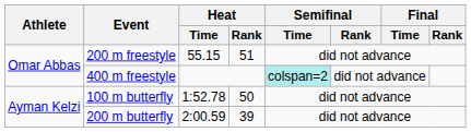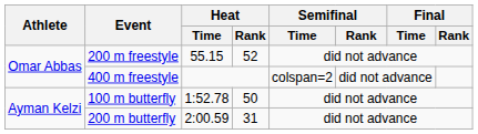200 m freestyle | Heat / Rank: 51 -> 52
400 m freestyle | Semifinal / Time: paleturquoise background -> no background
200 m butterfly | Heat / Rank: 39 -> 31
